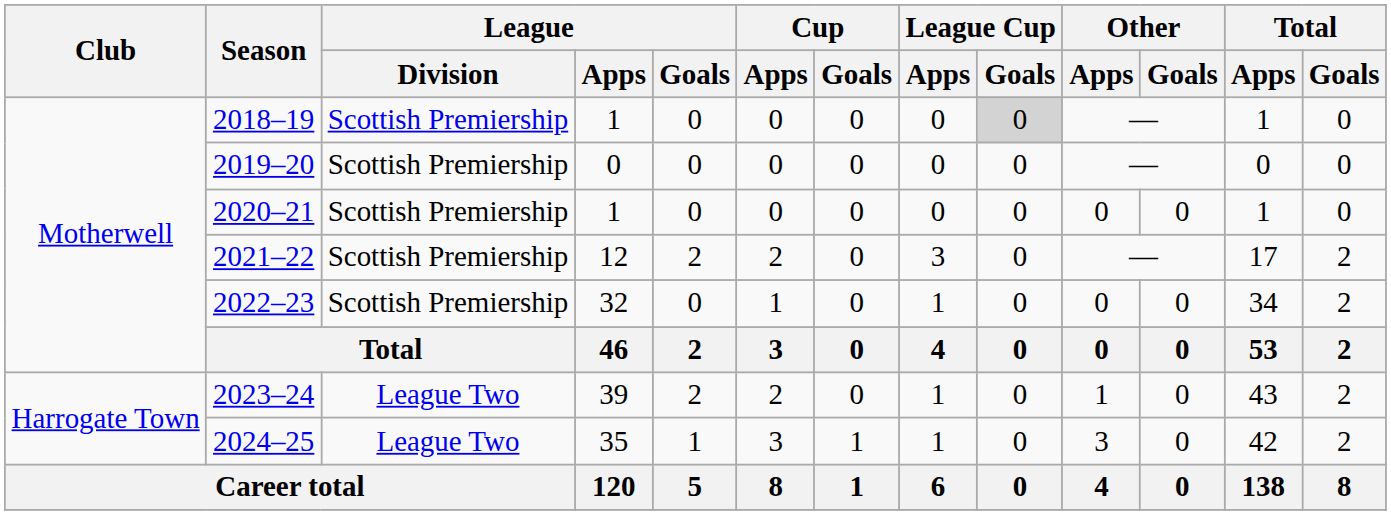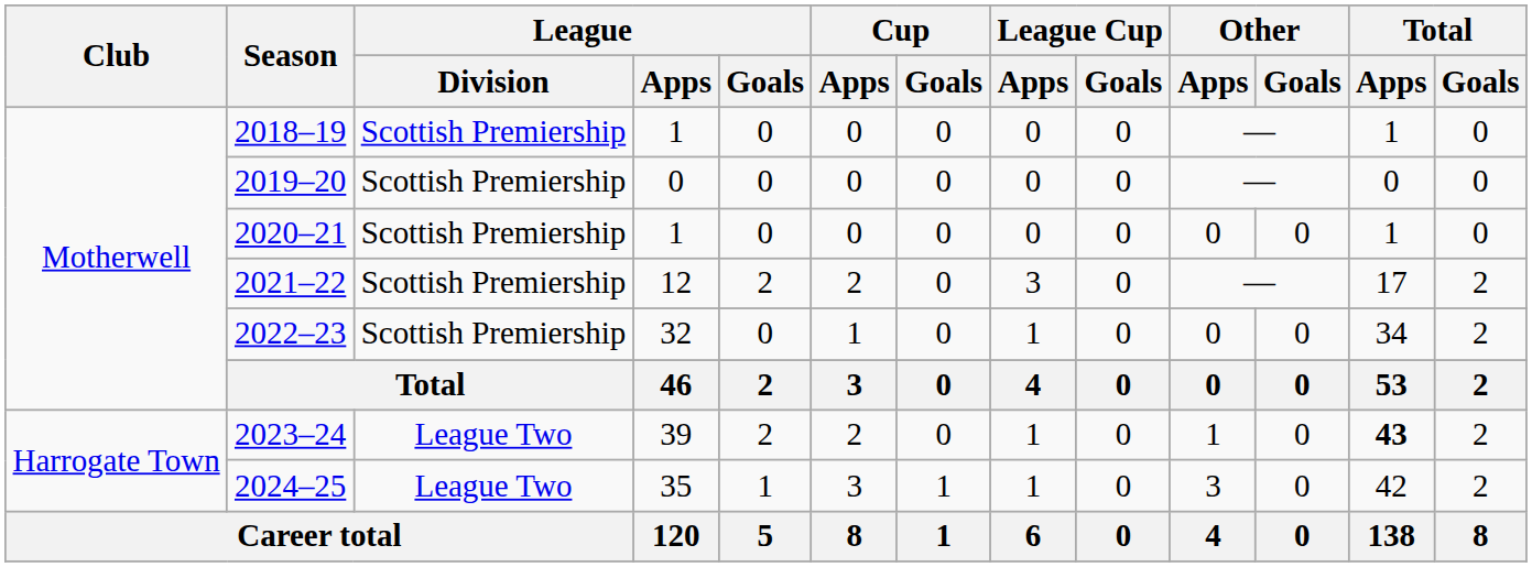2018–19 | League Cup / Goals: lightgrey background -> no background
2023–24 | Total / Apps: normal -> bold
